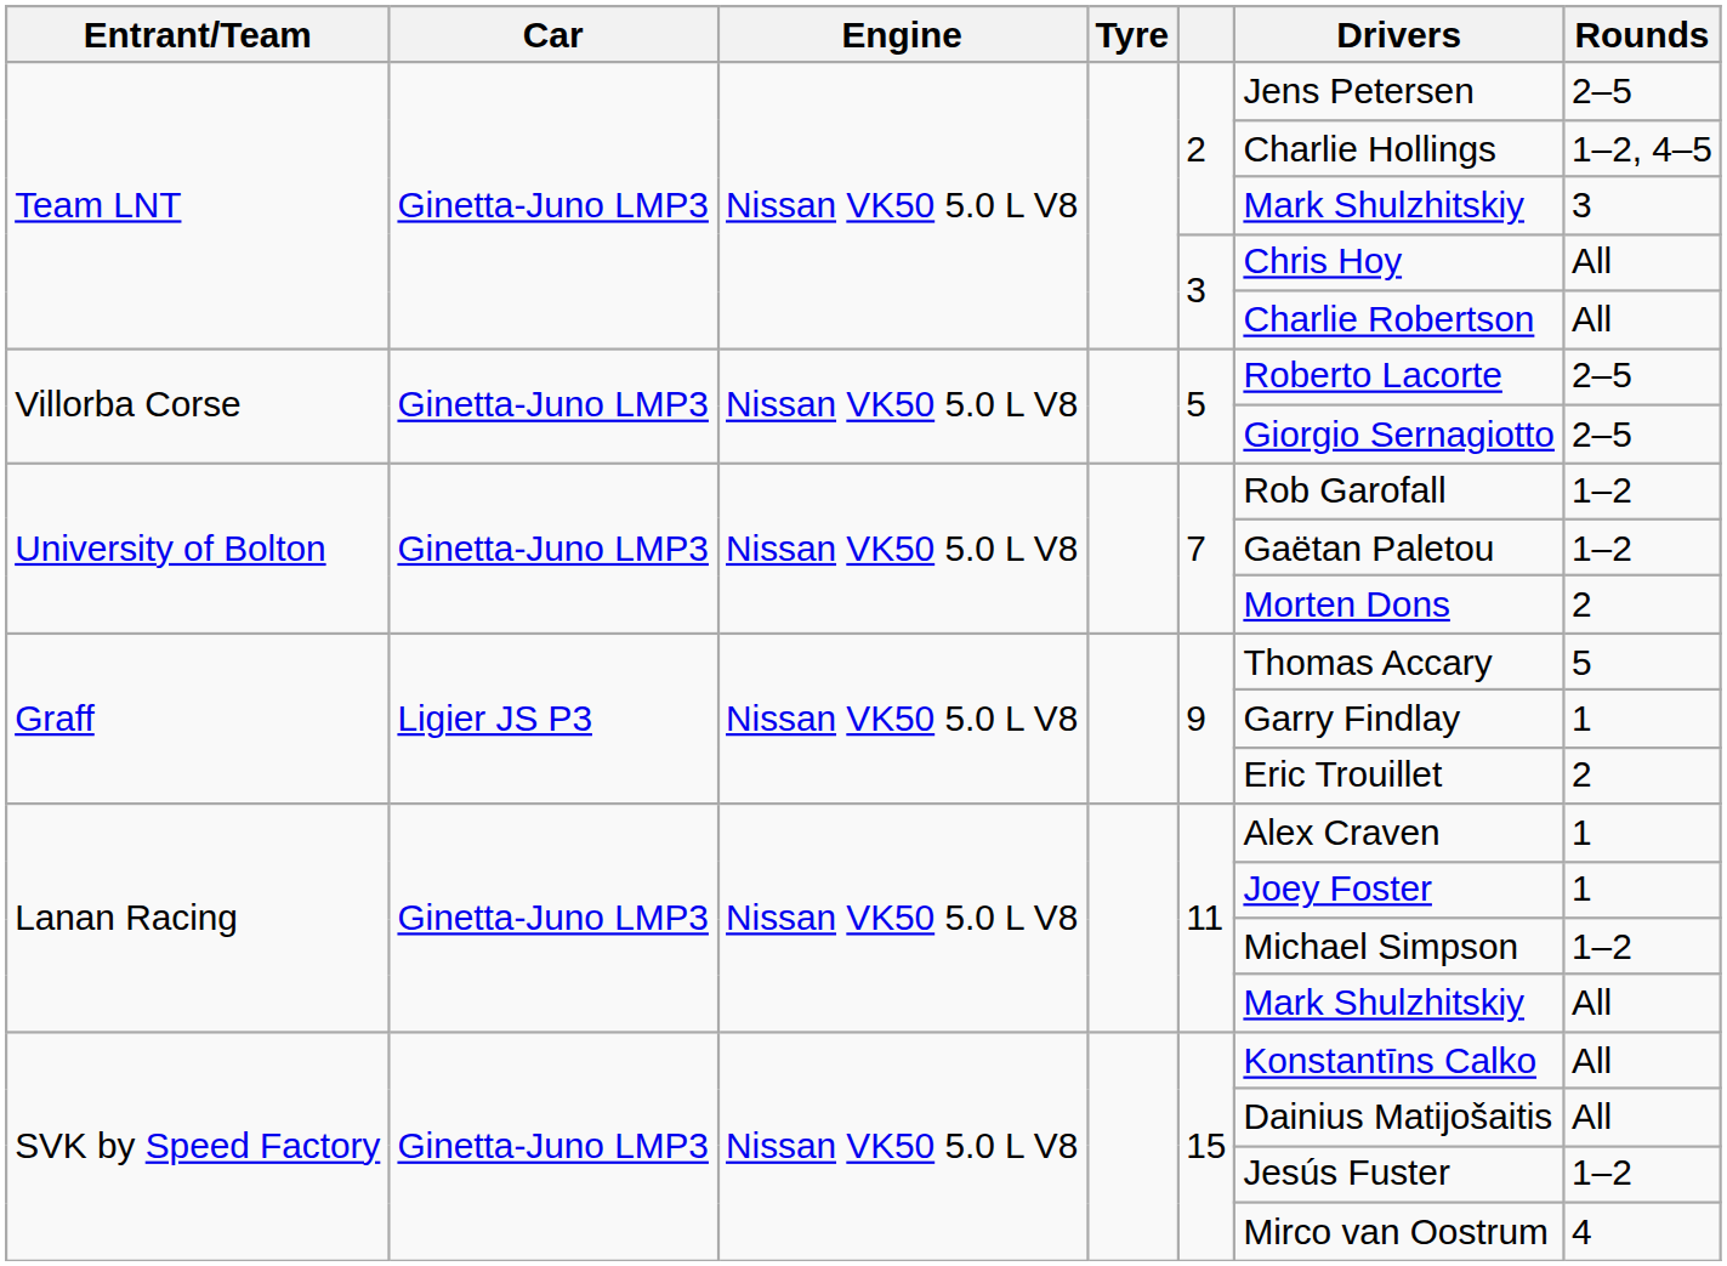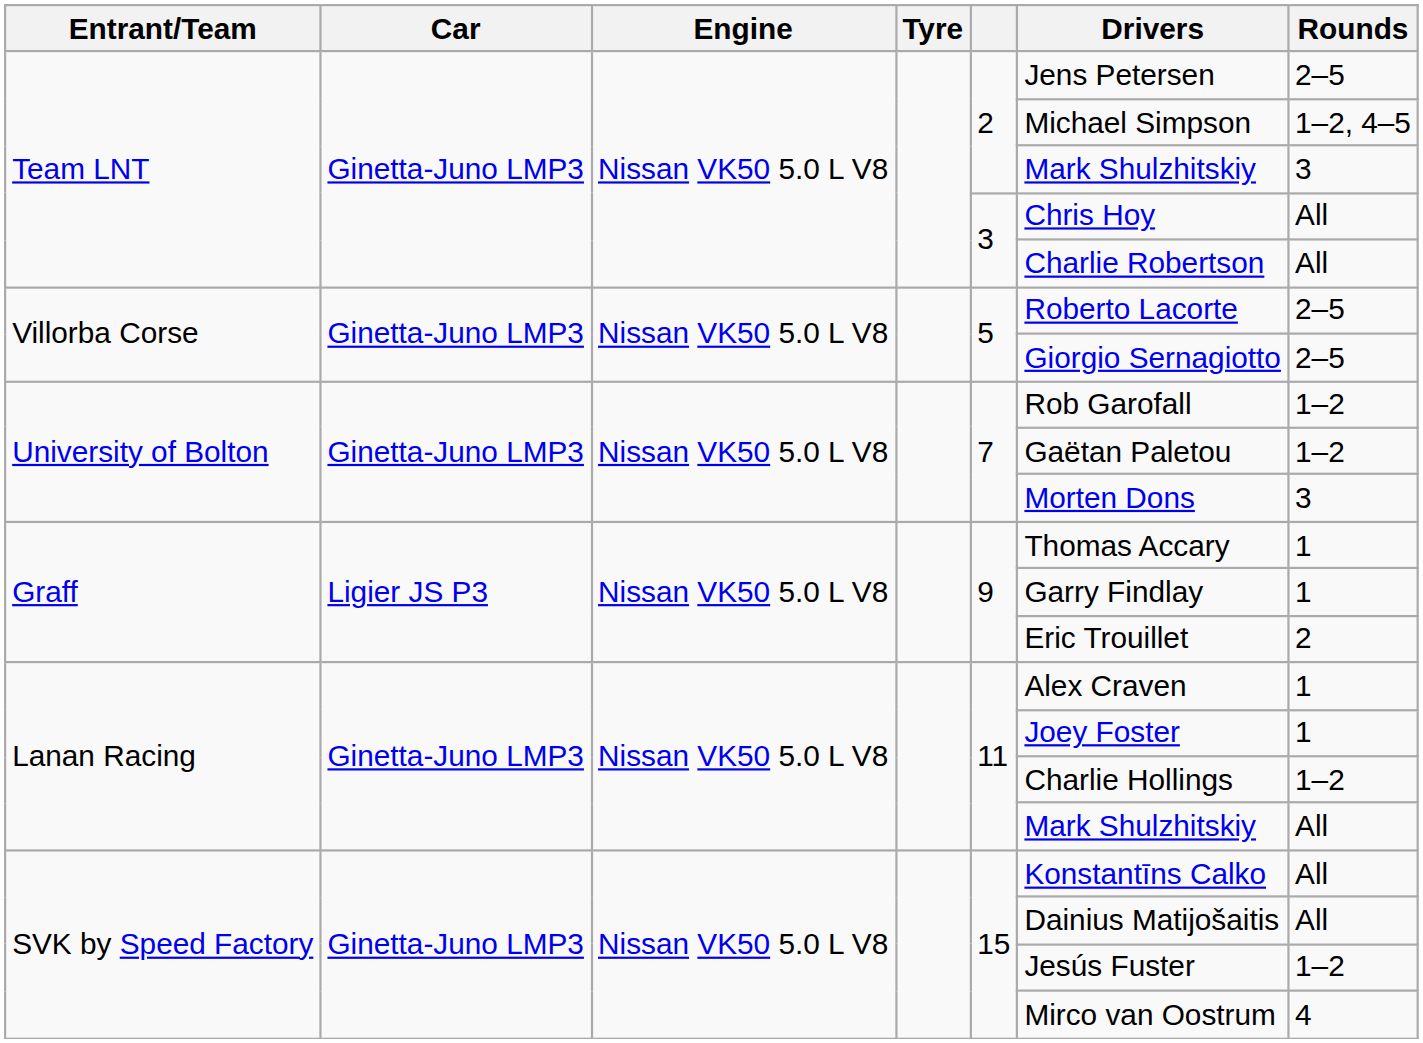row 3 | Drivers: Charlie Hollings -> Michael Simpson
row 11 | Rounds: 2 -> 3
row 12 | Rounds: 5 -> 1
row 17 | Drivers: Michael Simpson -> Charlie Hollings
